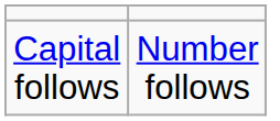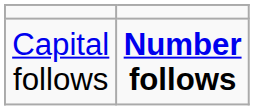Capital follows | column 2: normal -> bold
